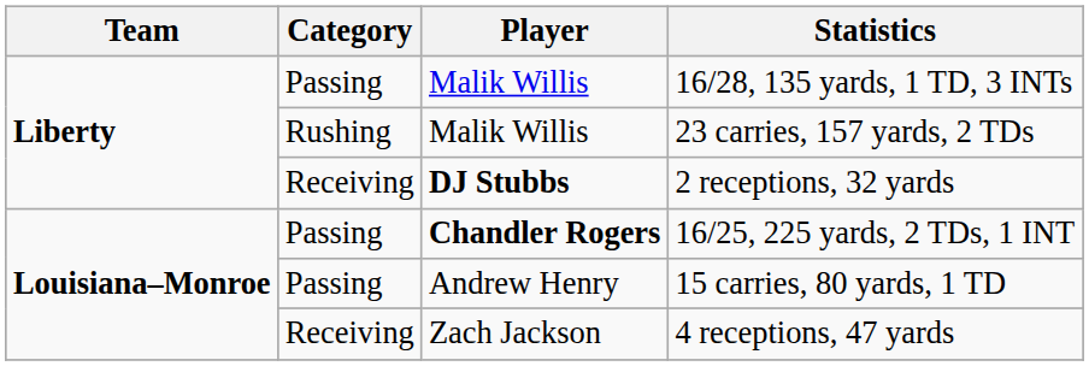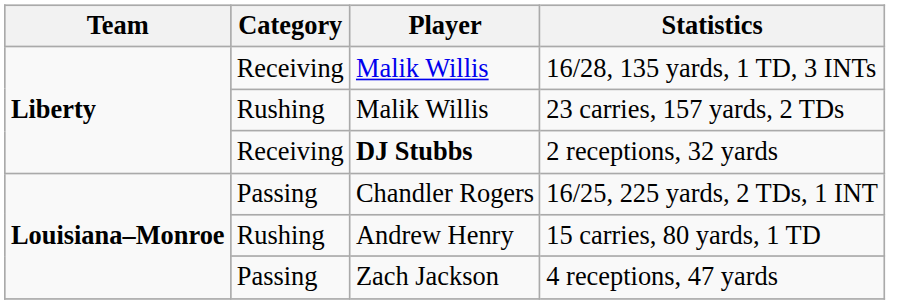16/28, 135 yards, 1 TD, 3 INTs | Category: Passing -> Receiving
16/25, 225 yards, 2 TDs, 1 INT | Player: bold -> normal
15 carries, 80 yards, 1 TD | Category: Passing -> Rushing
4 receptions, 47 yards | Category: Receiving -> Passing
